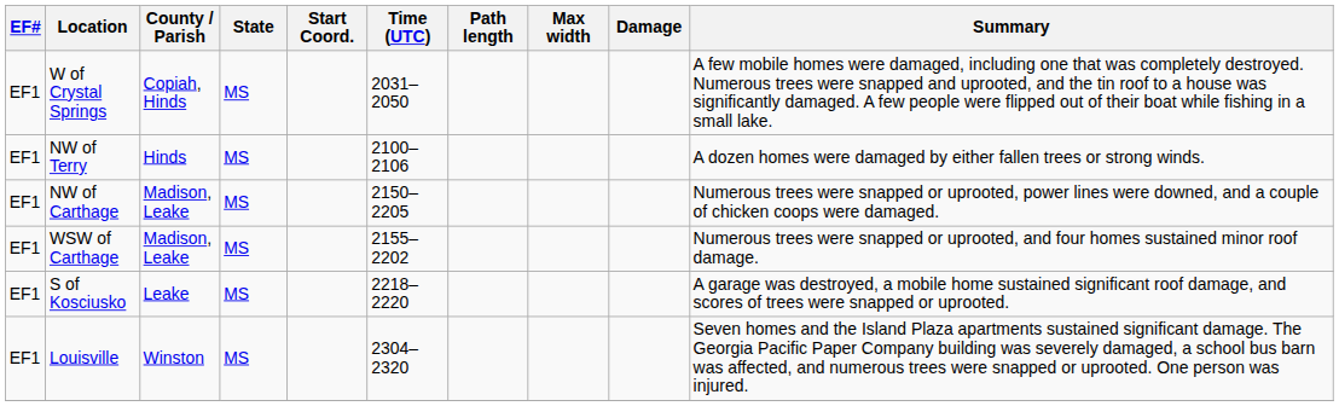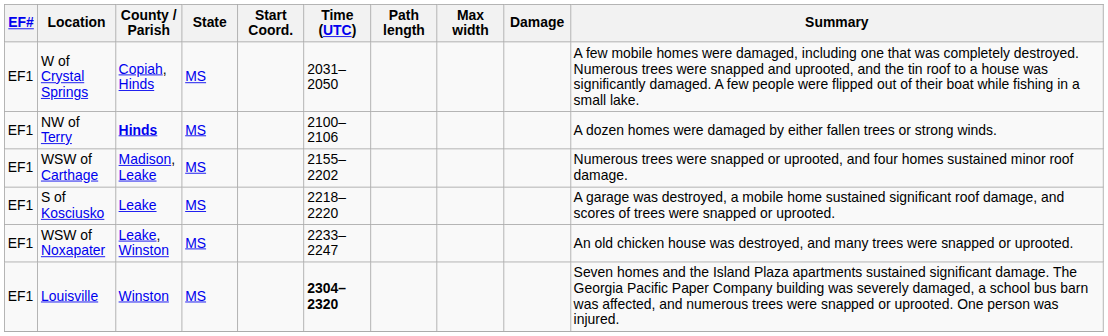NW of Terry | County / Parish: normal -> bold
- row: EF1 | NW of Carthage | Madison, Leake | MS | 2150–2205 | Numerous trees were snapped or uprooted, power lines were downed, and a couple of chicken coops were damaged.
+ row: EF1 | WSW of Noxapater | Leake, Winston | MS | 2233–2247 | An old chicken house was destroyed, and many trees were snapped or uprooted.
Louisville | Time (UTC): normal -> bold
